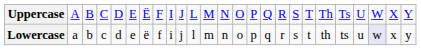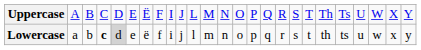Lowercase | column 4: normal -> bold
Lowercase | column 5: no background -> lightgrey background
Lowercase | column 23: lavender background -> no background
